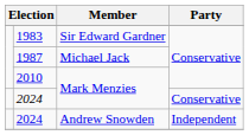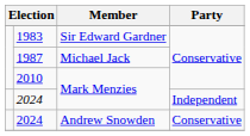2024 / Mark Menzies | Party: Conservative -> Independent
2024 / Andrew Snowden | Party: Independent -> Conservative
